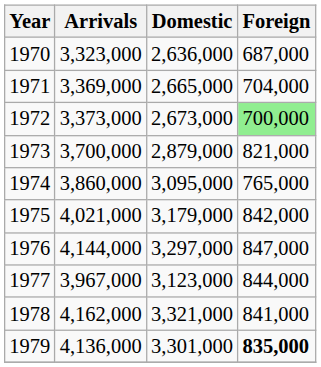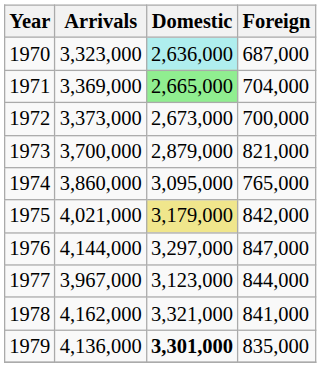1970 | Domestic: no background -> paleturquoise background
1971 | Domestic: no background -> lightgreen background
1972 | Foreign: lightgreen background -> no background
1975 | Domestic: no background -> khaki background
1979 | Domestic: normal -> bold
1979 | Foreign: bold -> normal
